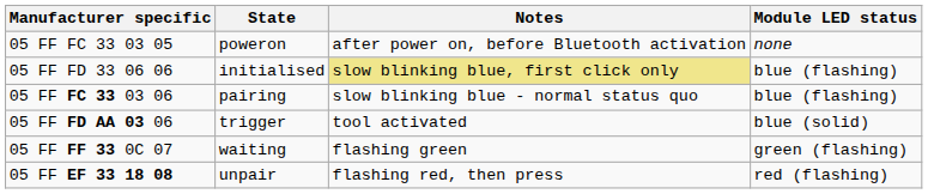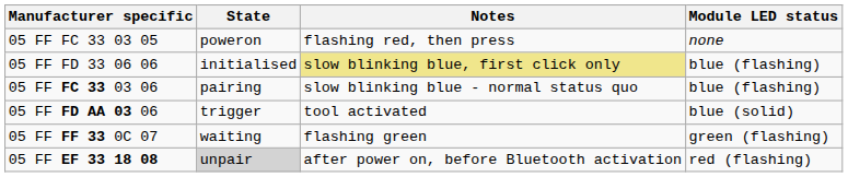05 FF FC 33 03 05 | Notes: after power on, before Bluetooth activation -> flashing red, then press
05 FF EF 33 18 08 | State: no background -> lightgrey background
05 FF EF 33 18 08 | Notes: flashing red, then press -> after power on, before Bluetooth activation
